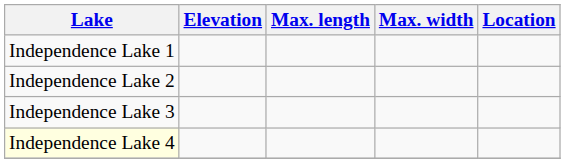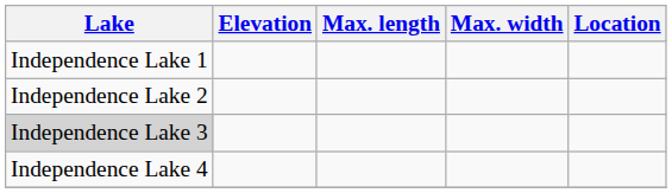Independence Lake 3 | Lake: no background -> lightgrey background
Independence Lake 4 | Lake: lightyellow background -> no background
